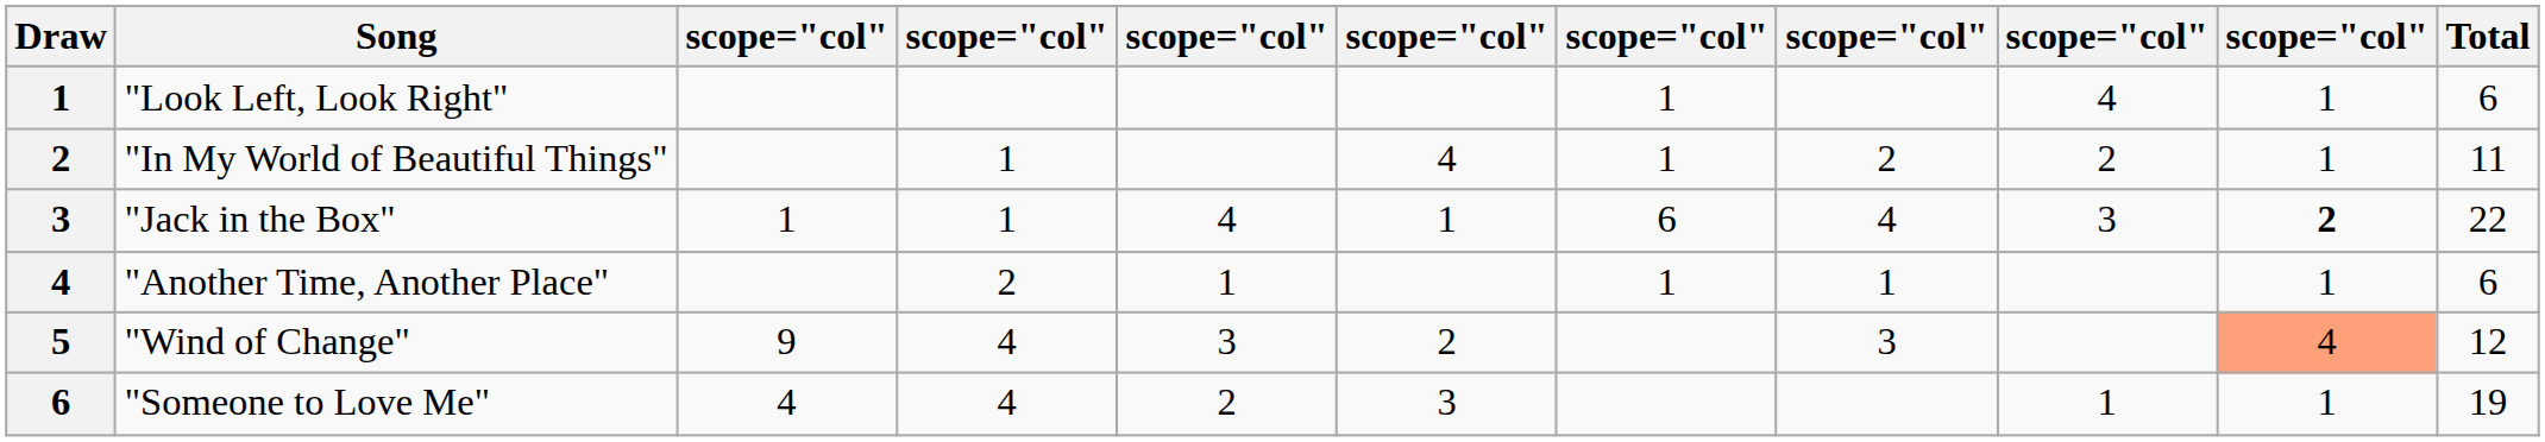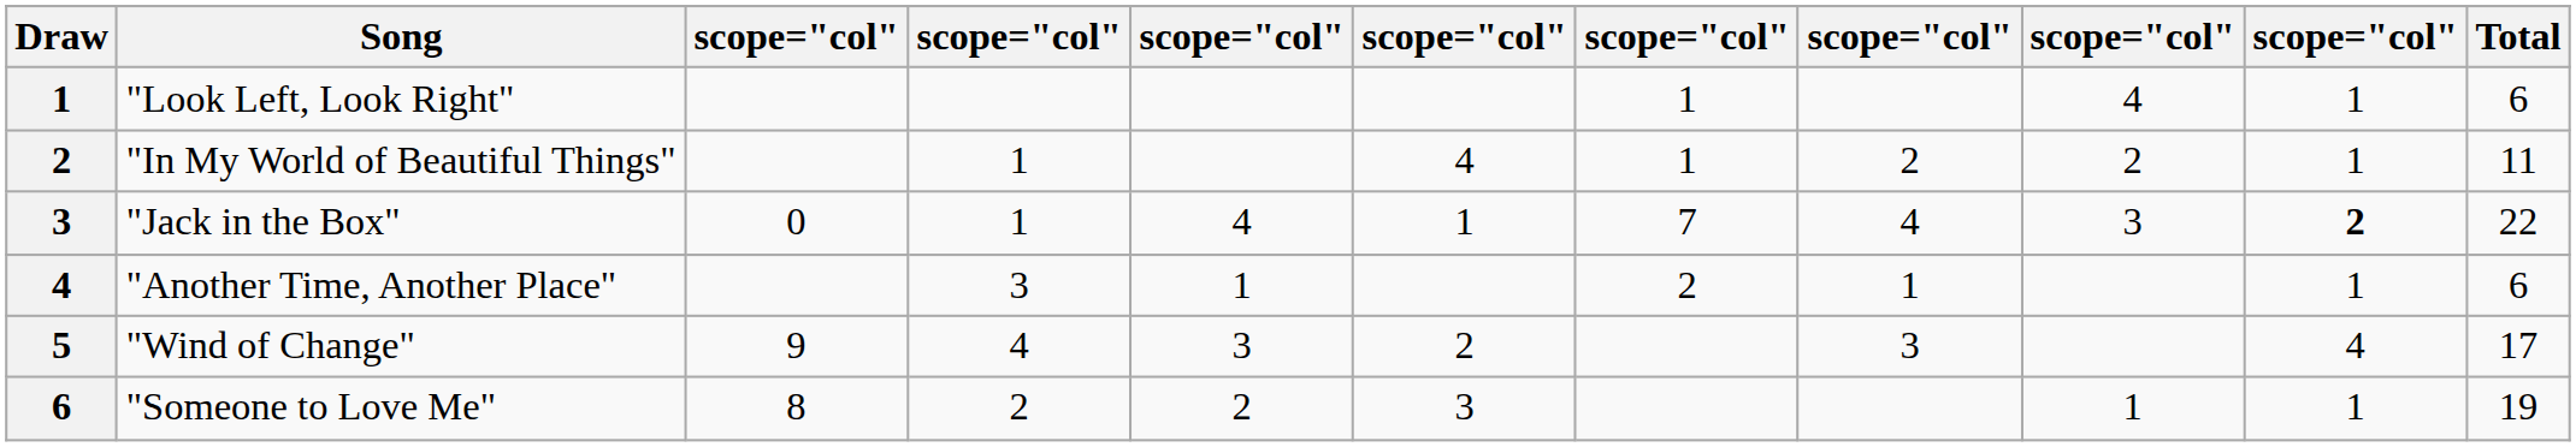"Jack in the Box" | column 3: 1 -> 0
"Jack in the Box" | column 7: 6 -> 7
"Another Time, Another Place" | column 4: 2 -> 3
"Another Time, Another Place" | column 7: 1 -> 2
"Wind of Change" | column 10: lightsalmon background -> no background
"Wind of Change" | Total: 12 -> 17
"Someone to Love Me" | column 3: 4 -> 8
"Someone to Love Me" | column 4: 4 -> 2
